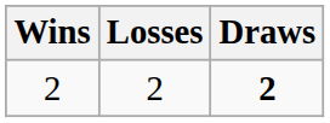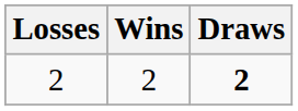columns swapped: Wins <-> Losses
